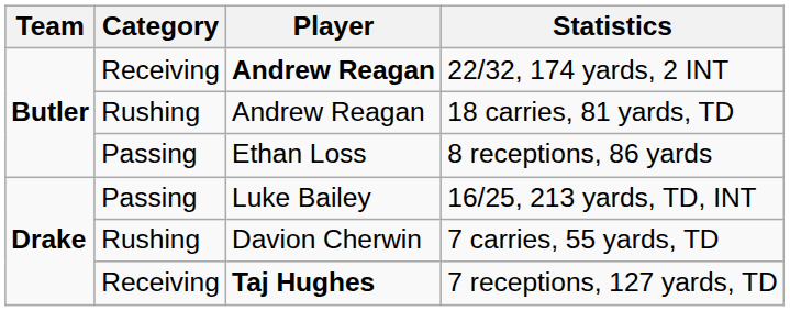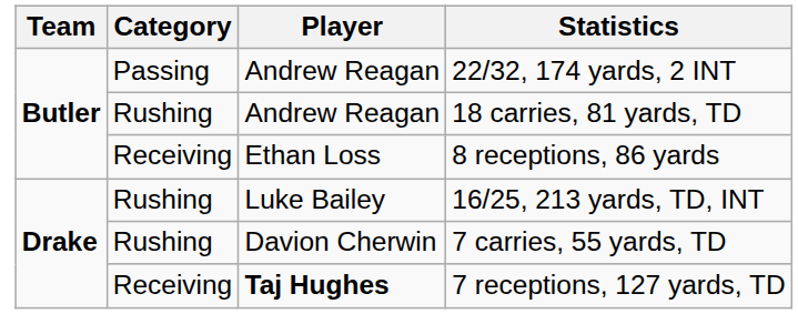22/32, 174 yards, 2 INT | Category: Receiving -> Passing
22/32, 174 yards, 2 INT | Player: bold -> normal
8 receptions, 86 yards | Category: Passing -> Receiving
16/25, 213 yards, TD, INT | Category: Passing -> Rushing
